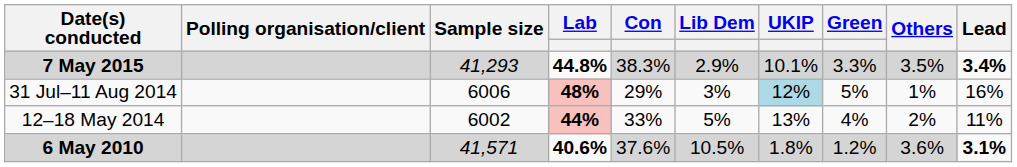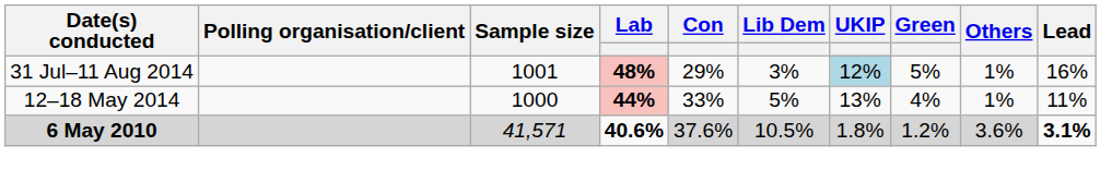- row: 7 May 2015 | 41,293 | 44.8% | 38.3% | 2.9% | 10.1% | 3.3% | 3.5% | 3.4%
31 Jul–11 Aug 2014 | Sample size: 6006 -> 1001
12–18 May 2014 | Sample size: 6002 -> 1000
12–18 May 2014 | Others: 2% -> 1%
